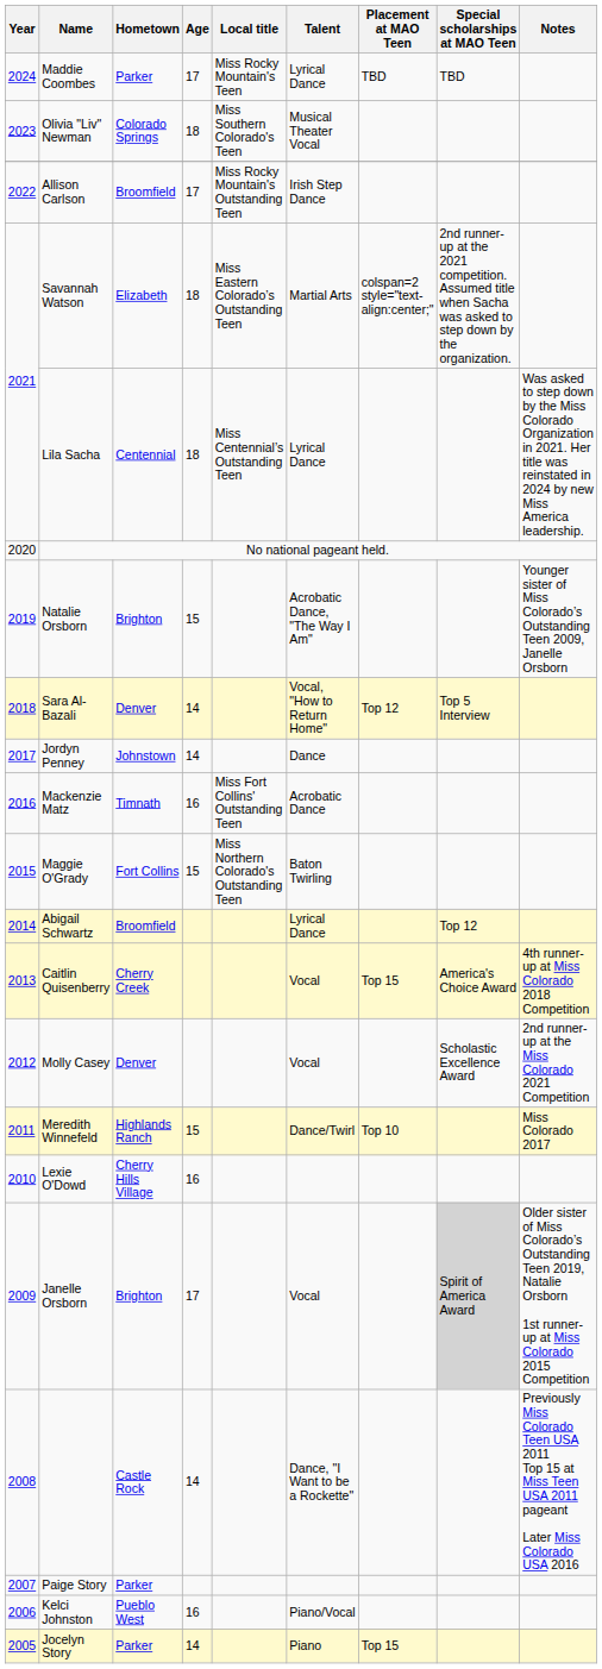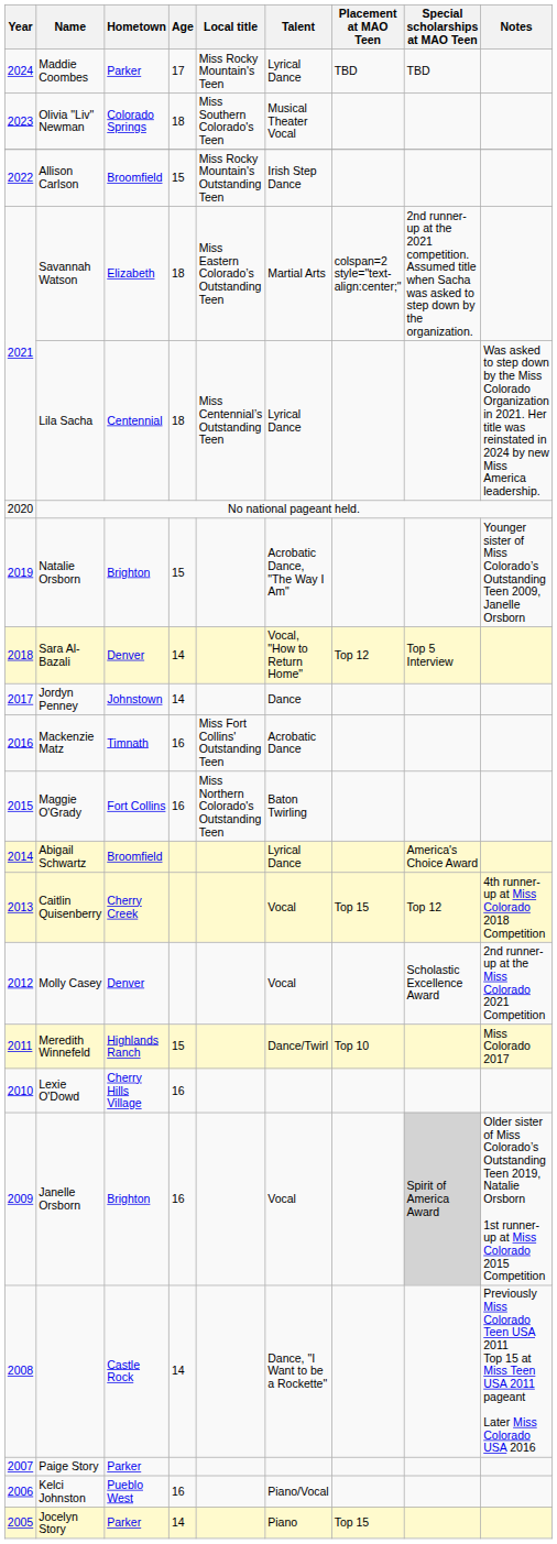Allison Carlson | Age: 17 -> 15
Maggie O'Grady | Age: 15 -> 16
Abigail Schwartz | Special scholarships at MAO Teen: Top 12 -> America's Choice Award
Caitlin Quisenberry | Special scholarships at MAO Teen: America's Choice Award -> Top 12
Janelle Orsborn | Age: 17 -> 16
